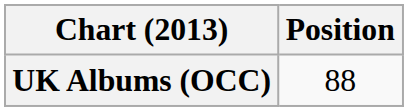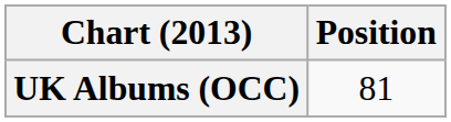UK Albums (OCC) | Position: 88 -> 81
